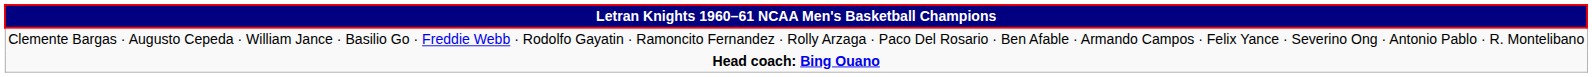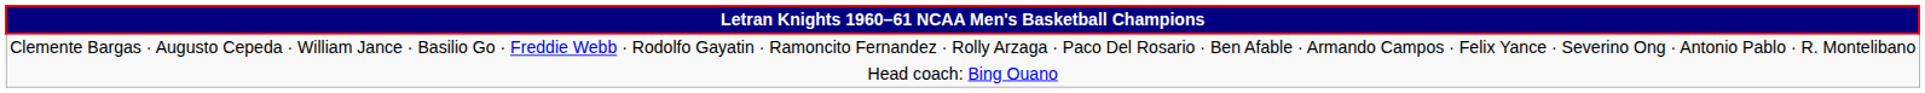row 3 | column 1: bold -> normal
